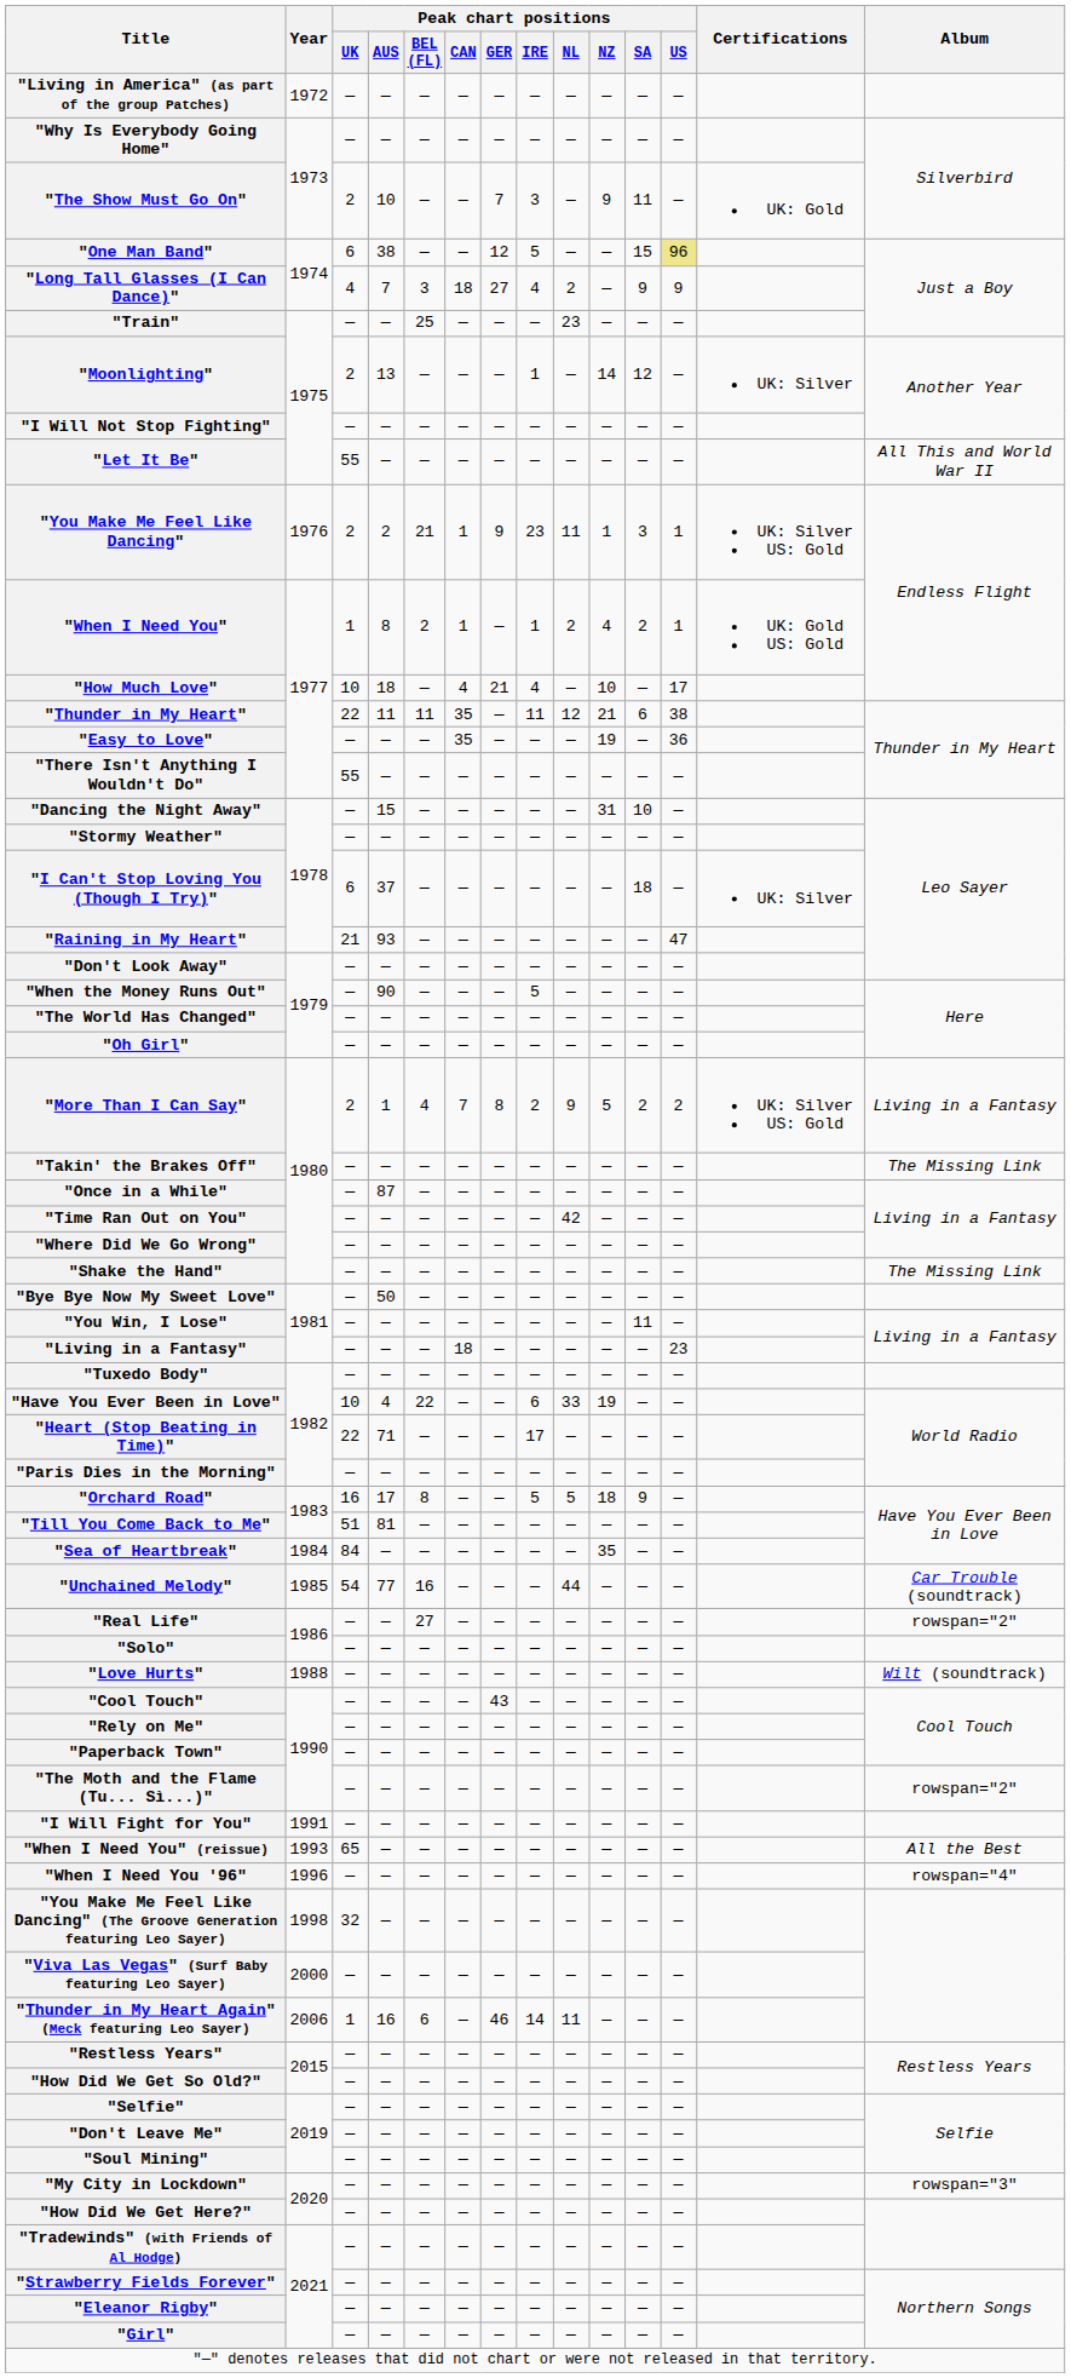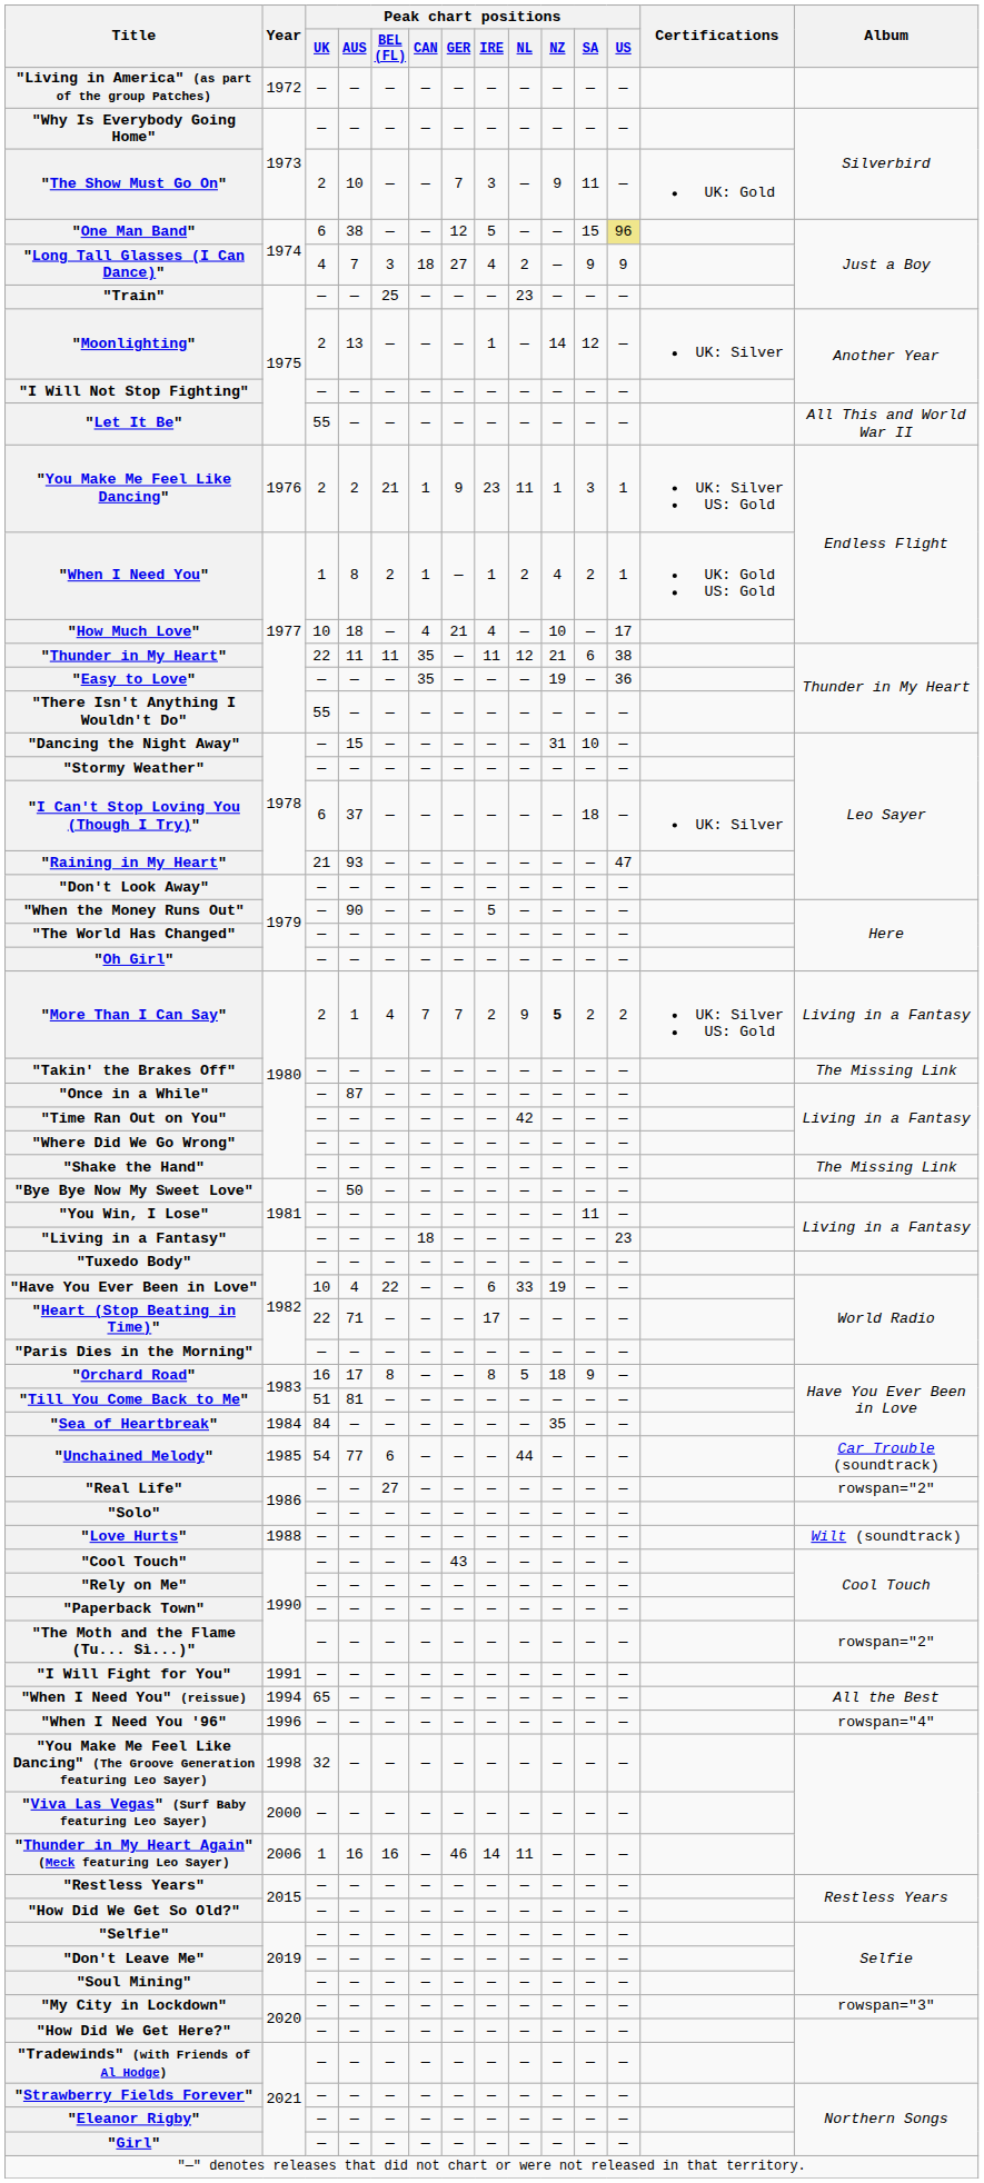"More Than I Can Say" | Peak chart positions / GER: 8 -> 7
"More Than I Can Say" | Peak chart positions / NZ: normal -> bold
"Orchard Road" | Peak chart positions / IRE: 5 -> 8
"Unchained Melody" | Peak chart positions / BEL (FL): 16 -> 6
"When I Need You" (reissue) | Year: 1993 -> 1994
"Thunder in My Heart Again" (Meck featuring Leo Sayer) | Peak chart positions / BEL (FL): 6 -> 16
